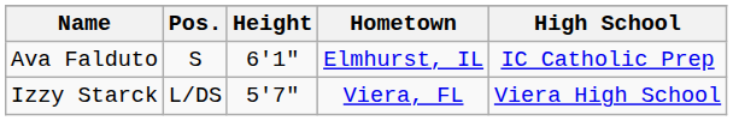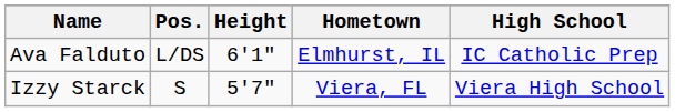Ava Falduto | Pos.: S -> L/DS
Izzy Starck | Pos.: L/DS -> S
